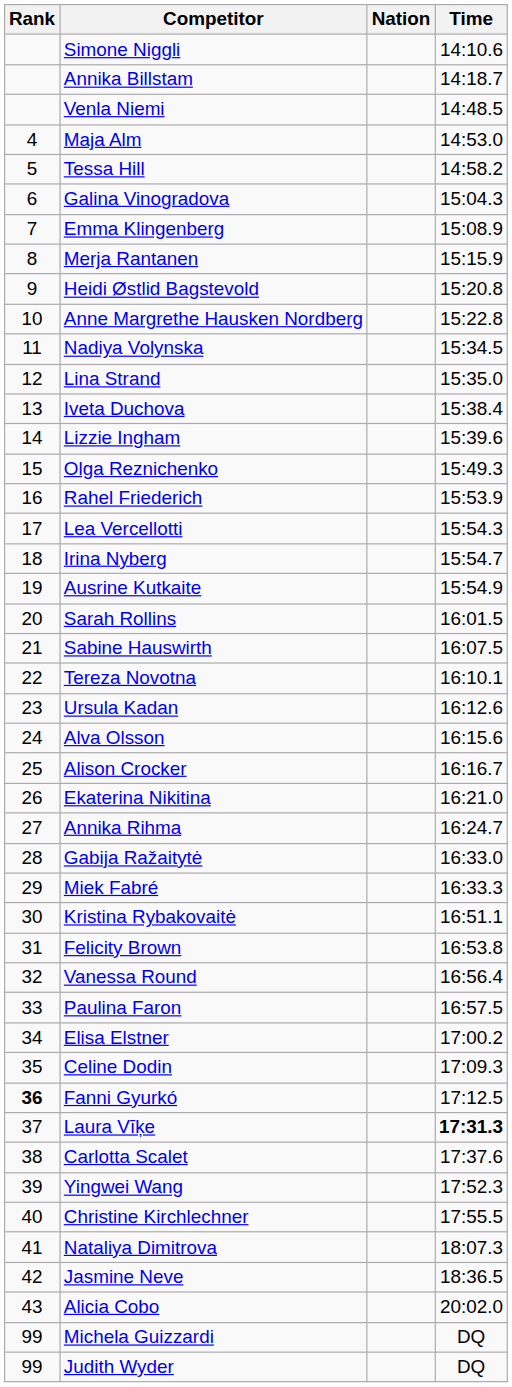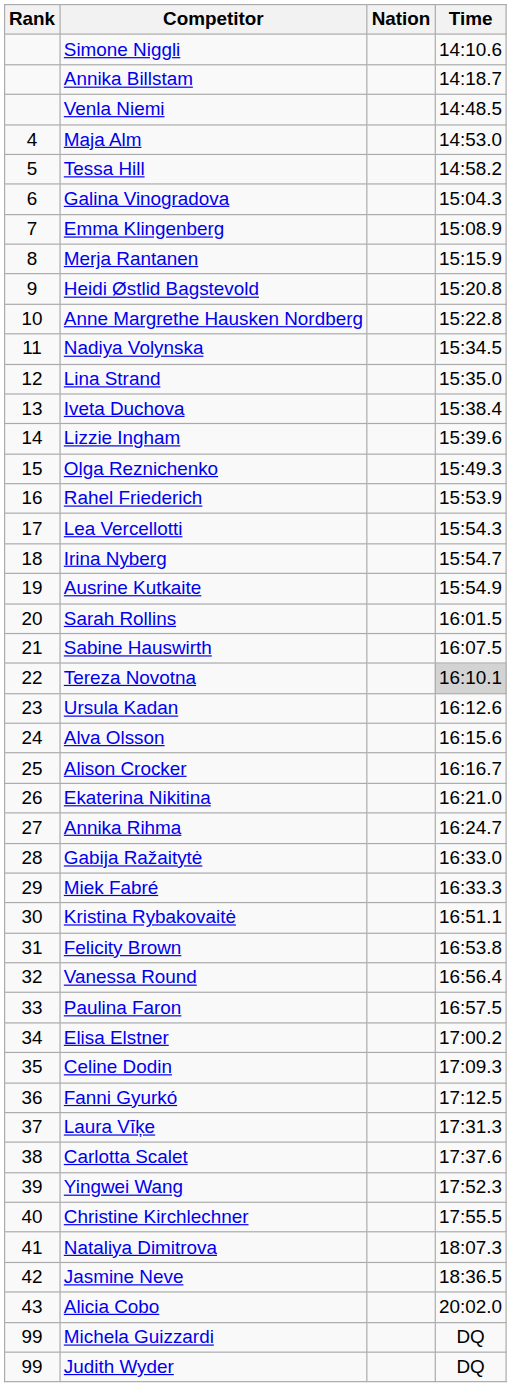Tereza Novotna | Time: no background -> lightgrey background
Fanni Gyurkó | Rank: bold -> normal
Laura Vīķe | Time: bold -> normal
